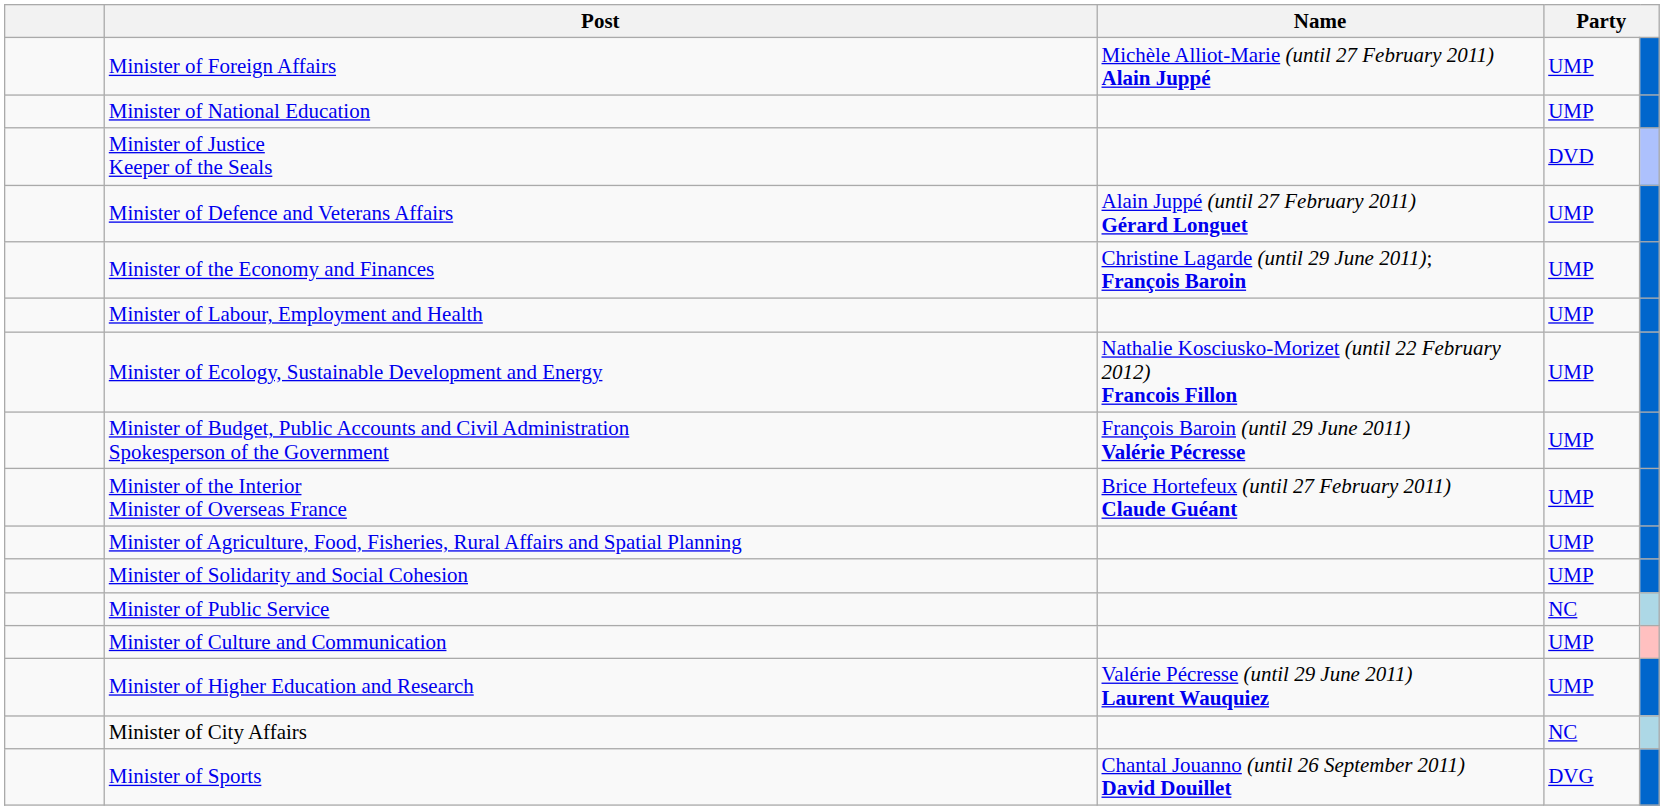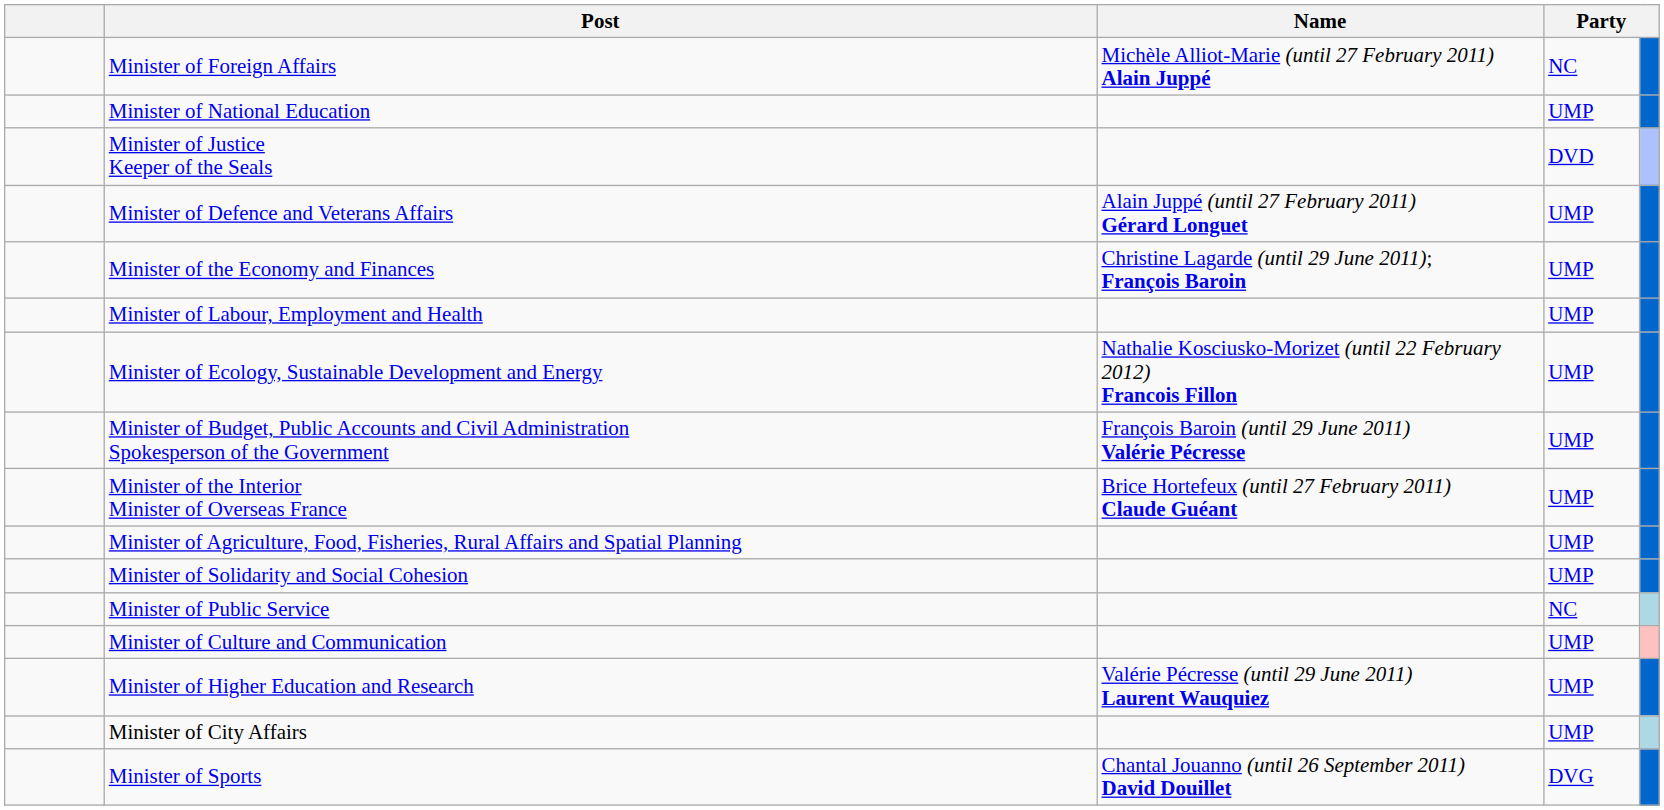Minister of Foreign Affairs | column 4: UMP -> NC
Minister of City Affairs | column 4: NC -> UMP
